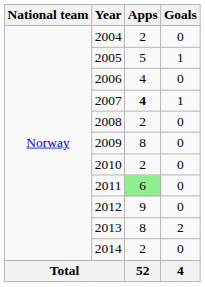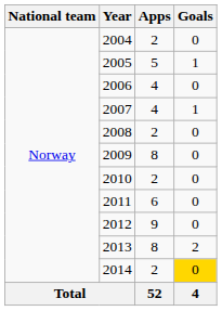2007 | Apps: bold -> normal
2011 | Apps: lightgreen background -> no background
2014 | Goals: no background -> gold background
